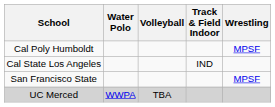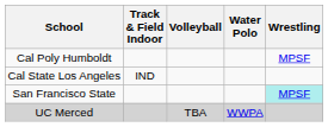columns swapped: Track & Field Indoor <-> Water Polo
San Francisco State | Wrestling: no background -> paleturquoise background
